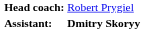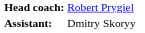Assistant: | column 2: bold -> normal
